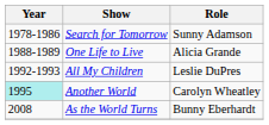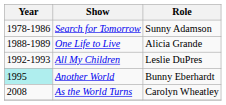Another World | Role: Carolyn Wheatley -> Bunny Eberhardt
As the World Turns | Role: Bunny Eberhardt -> Carolyn Wheatley
